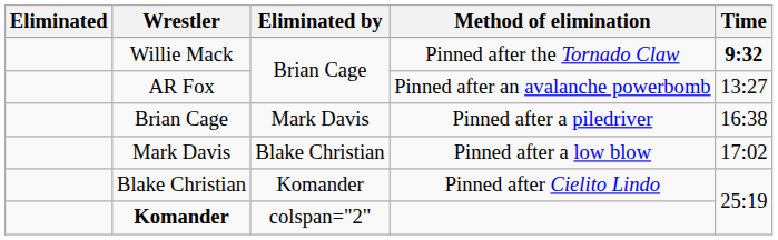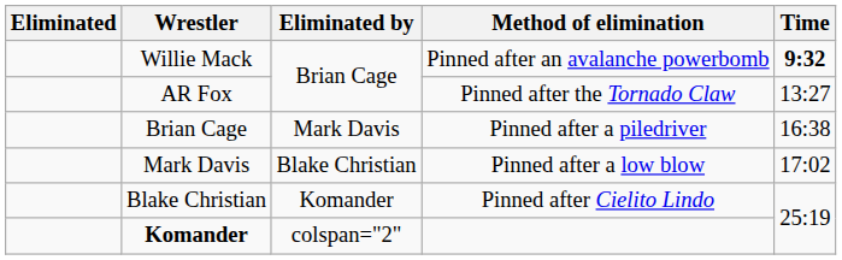Willie Mack | Method of elimination: Pinned after the Tornado Claw -> Pinned after an avalanche powerbomb
AR Fox | Method of elimination: Pinned after an avalanche powerbomb -> Pinned after the Tornado Claw
